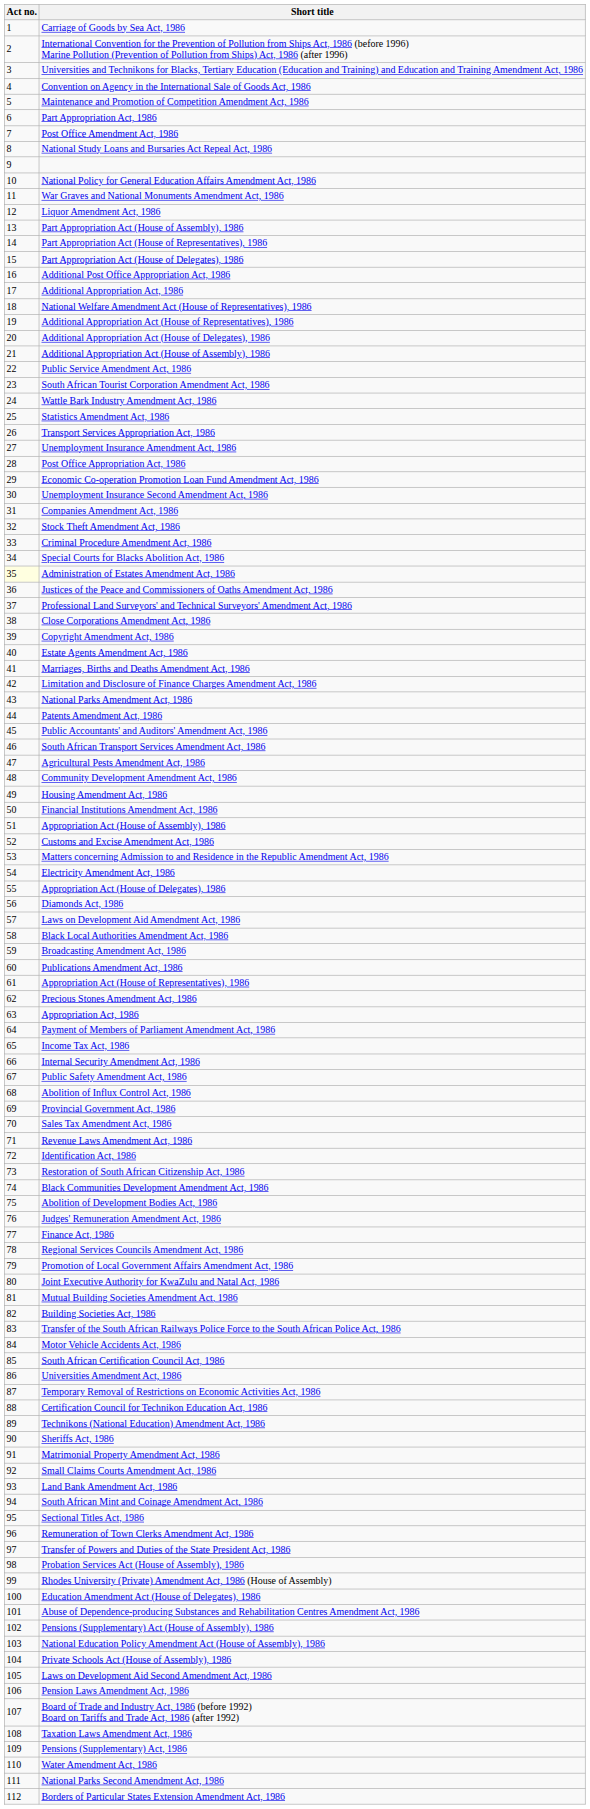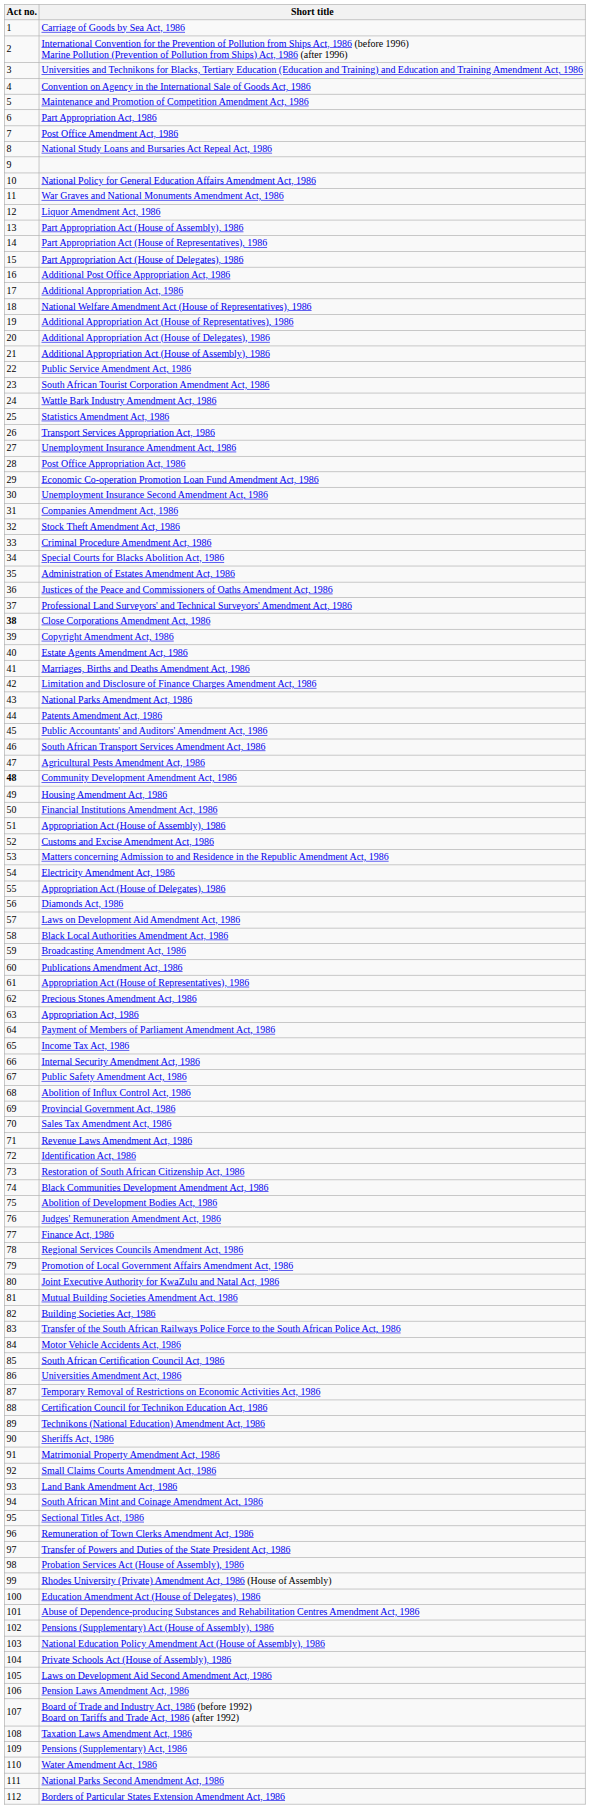Administration of Estates Amendment Act, 1986 | Act no.: lightyellow background -> no background
Close Corporations Amendment Act, 1986 | Act no.: normal -> bold
Community Development Amendment Act, 1986 | Act no.: normal -> bold
